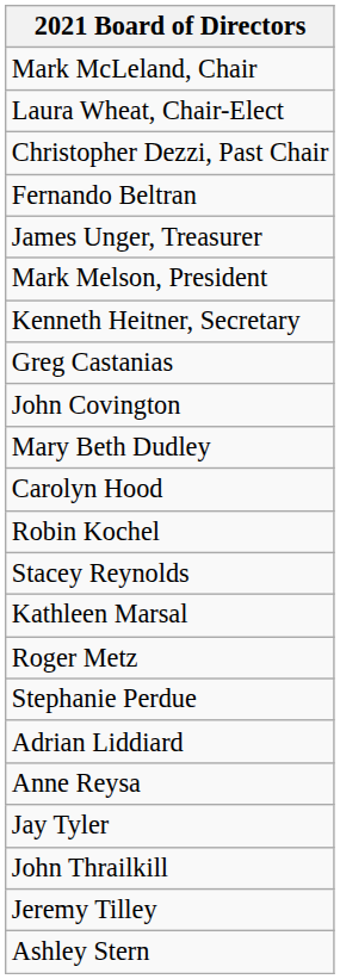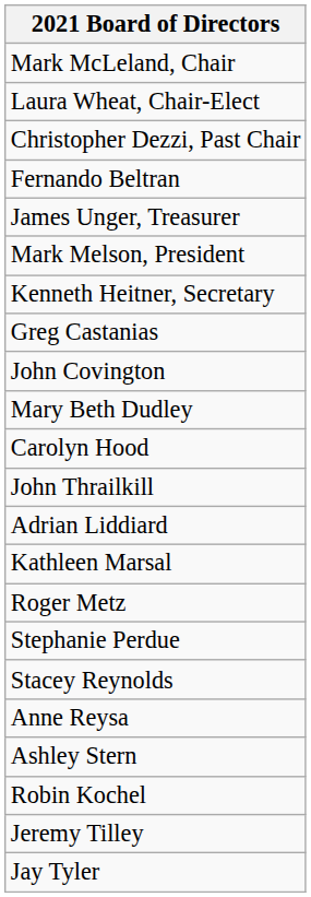row 13 | column 1: Robin Kochel -> John Thrailkill
row 14 | column 1: Stacey Reynolds -> Adrian Liddiard
row 18 | column 1: Adrian Liddiard -> Stacey Reynolds
row 20 | column 1: Jay Tyler -> Ashley Stern
row 21 | column 1: John Thrailkill -> Robin Kochel
row 23 | column 1: Ashley Stern -> Jay Tyler
